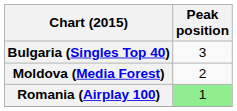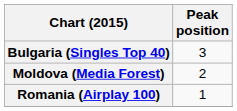Romania (Airplay 100) | Peak position: lightgreen background -> no background
